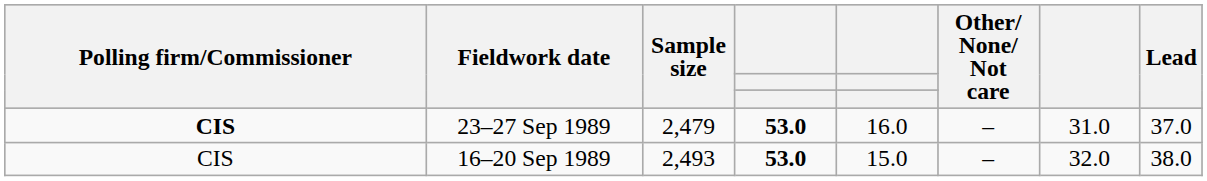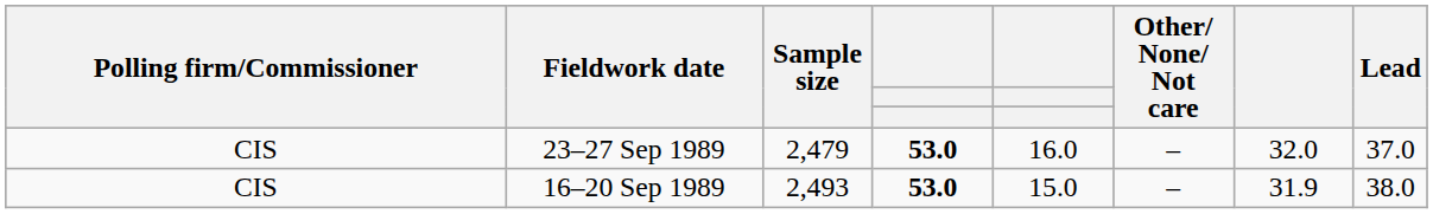23–27 Sep 1989 | Polling firm/Commissioner: bold -> normal
23–27 Sep 1989 | column 7: 31.0 -> 32.0
16–20 Sep 1989 | column 7: 32.0 -> 31.9
